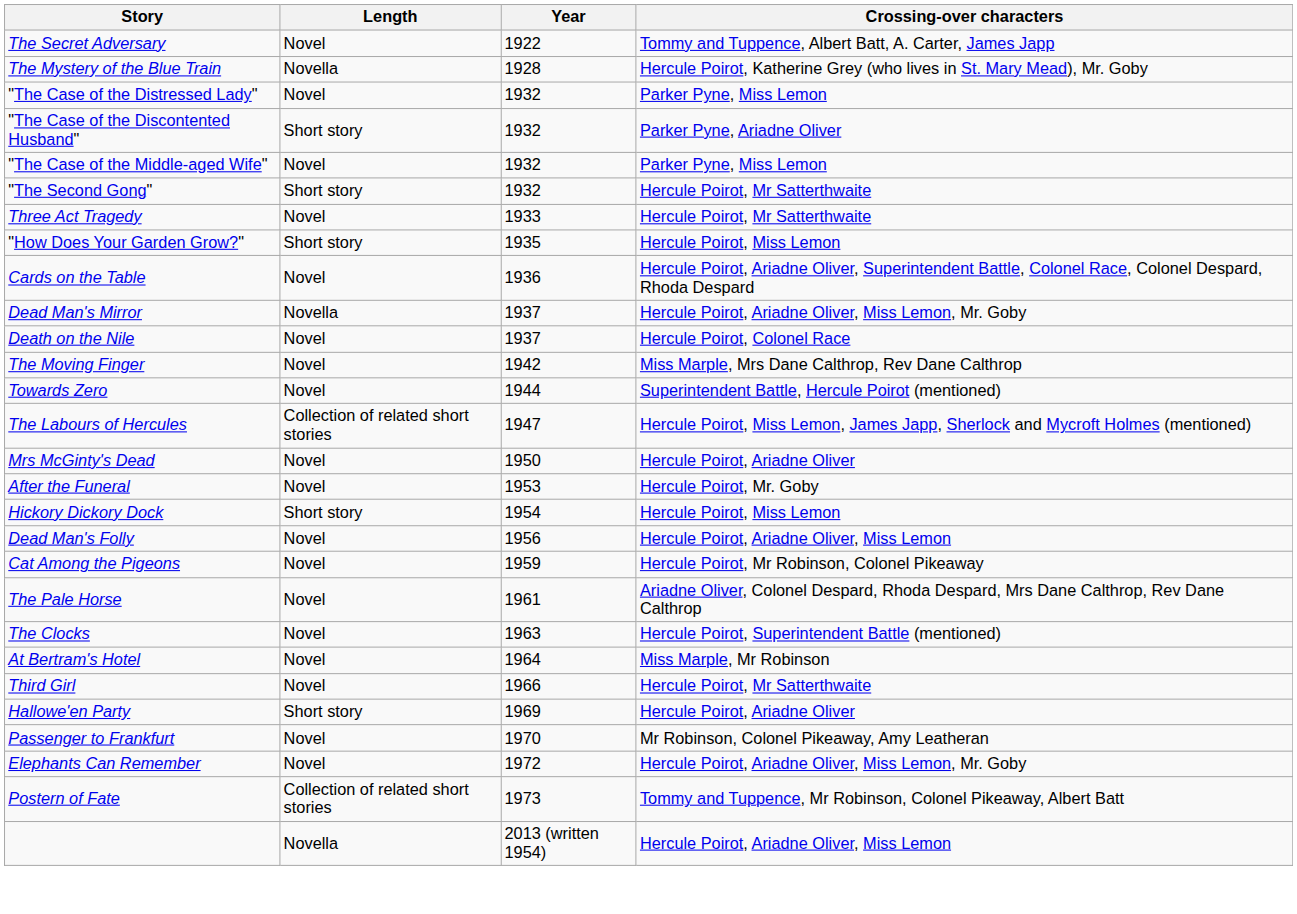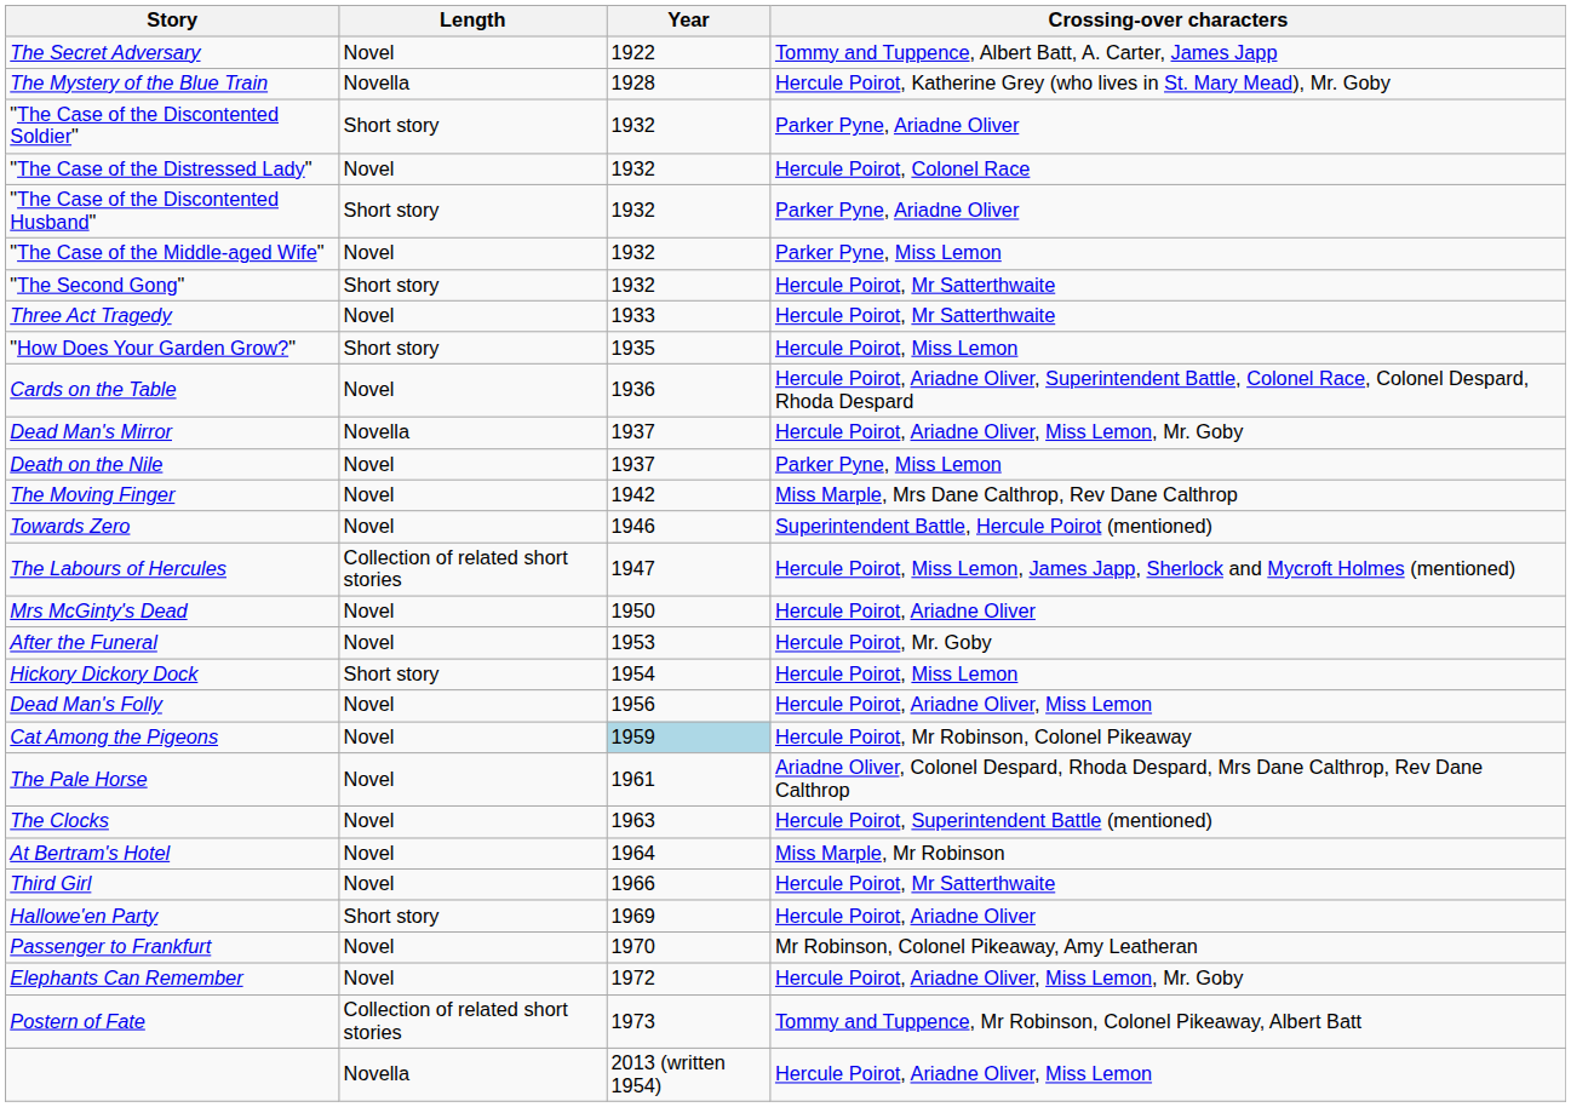+ row: "The Case of the Discontented Soldier" | Short story | 1932 | Parker Pyne, Ariadne Oliver
"The Case of the Distressed Lady" | Crossing-over characters: Parker Pyne, Miss Lemon -> Hercule Poirot, Colonel Race
Death on the Nile | Crossing-over characters: Hercule Poirot, Colonel Race -> Parker Pyne, Miss Lemon
Towards Zero | Year: 1944 -> 1946
Cat Among the Pigeons | Year: no background -> lightblue background
